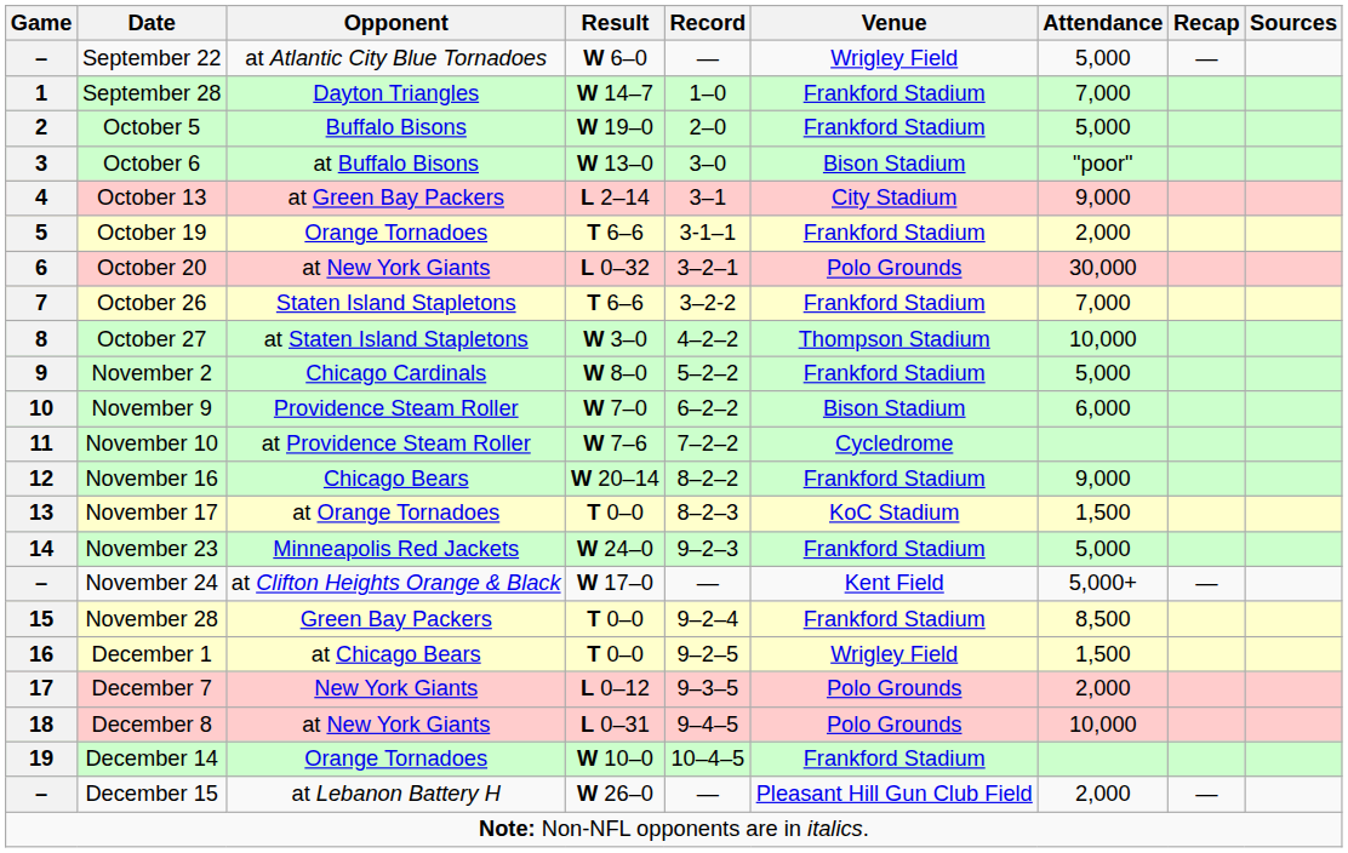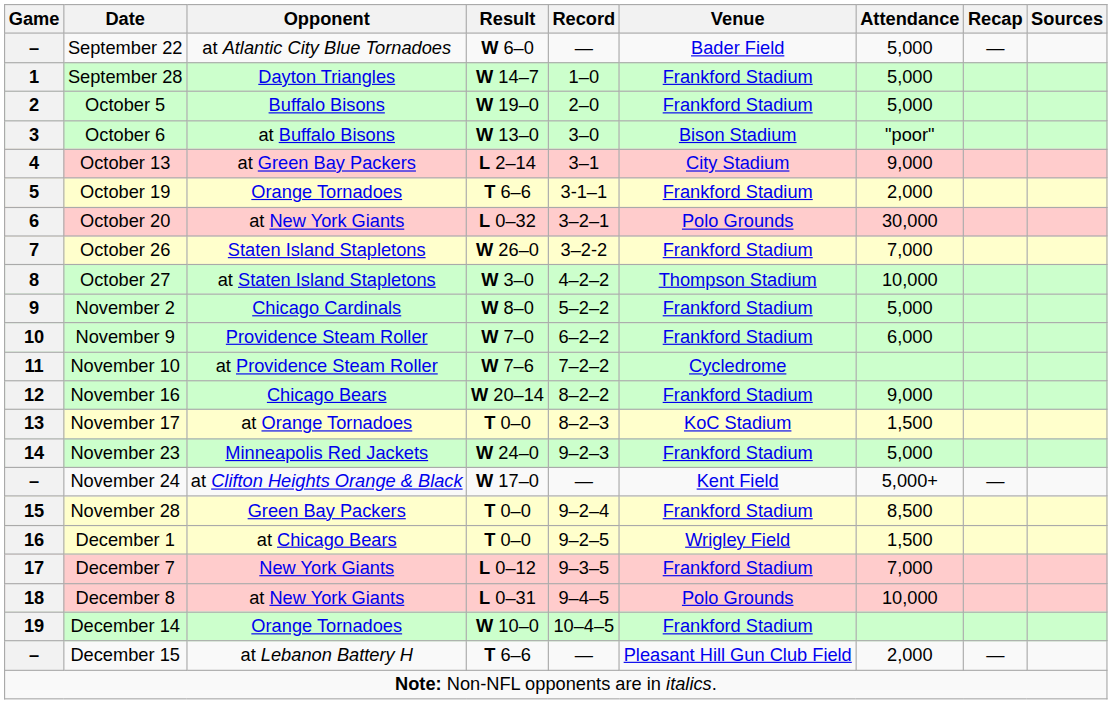– / September 22 | Venue: Wrigley Field -> Bader Field
1 | Attendance: 7,000 -> 5,000
7 | Result: T 6–6 -> W 26–0
10 | Venue: Bison Stadium -> Frankford Stadium
17 | Venue: Polo Grounds -> Frankford Stadium
17 | Attendance: 2,000 -> 7,000
– / December 15 | Result: W 26–0 -> T 6–6
